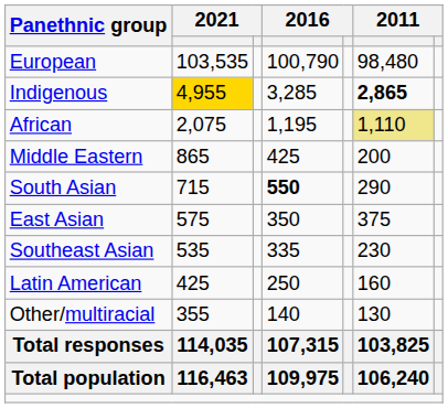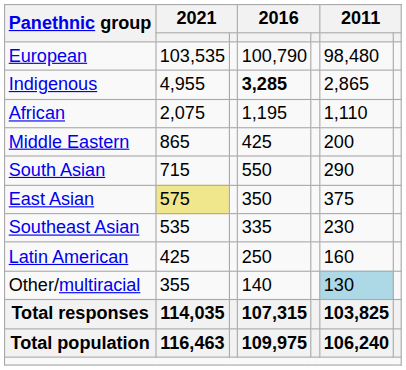Indigenous | column 2: gold background -> no background
Indigenous | column 4: normal -> bold
Indigenous | column 6: bold -> normal
African | column 6: khaki background -> no background
South Asian | column 4: bold -> normal
East Asian | column 2: no background -> khaki background
Other/multiracial | column 6: no background -> lightblue background
